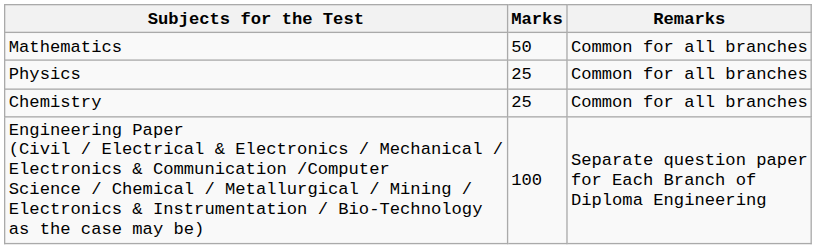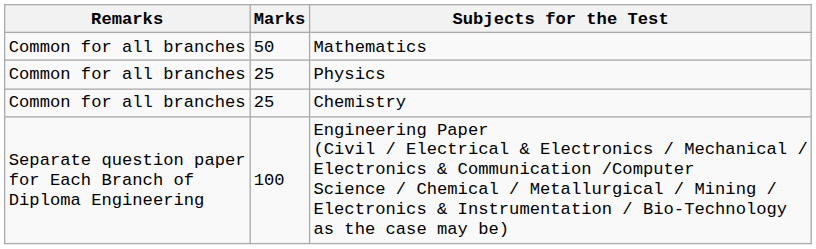columns swapped: Subjects for the Test <-> Remarks
